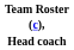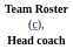row 2 | column 1: bold -> normal
